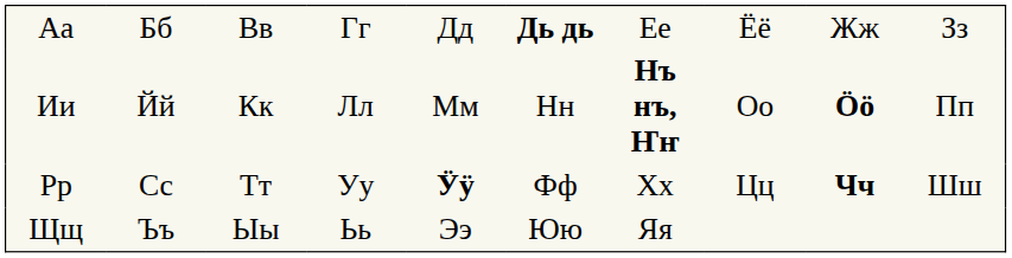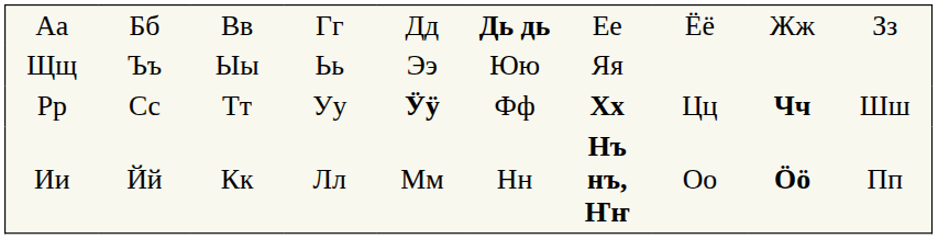rows swapped: Ии <-> Щщ
Рр | column 7: normal -> bold
